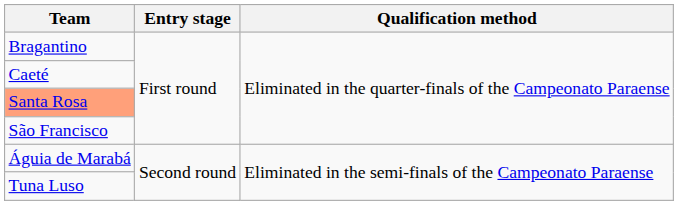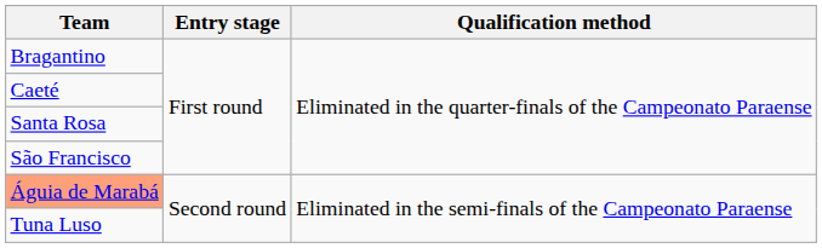Santa Rosa | Team: lightsalmon background -> no background
Águia de Marabá | Team: no background -> lightsalmon background
